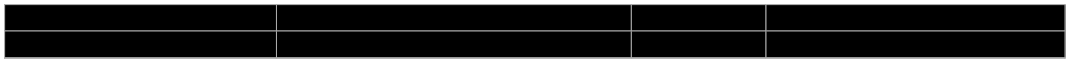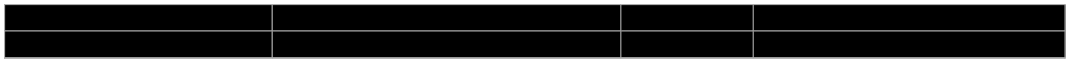September 22 | column 4: normal -> bold
